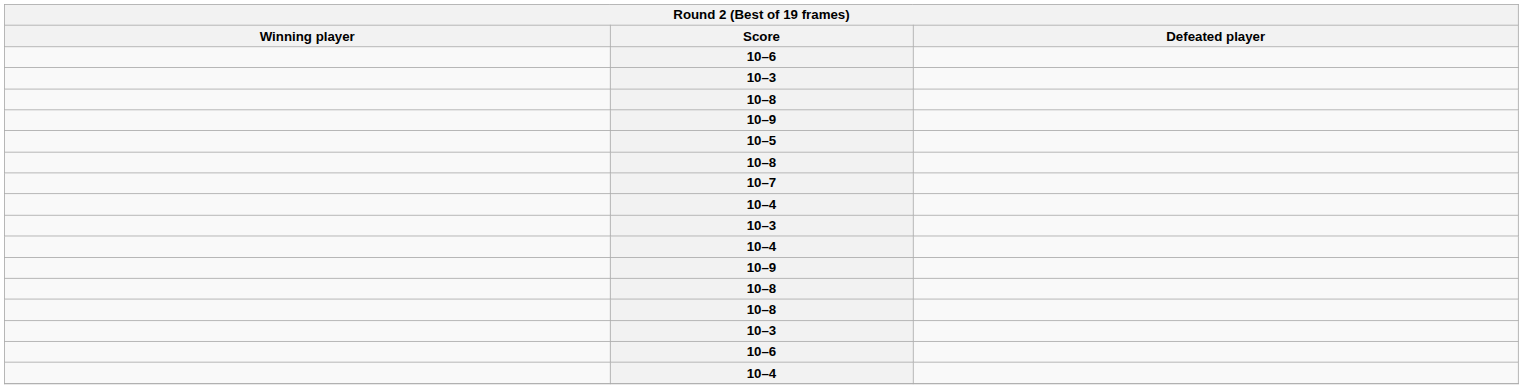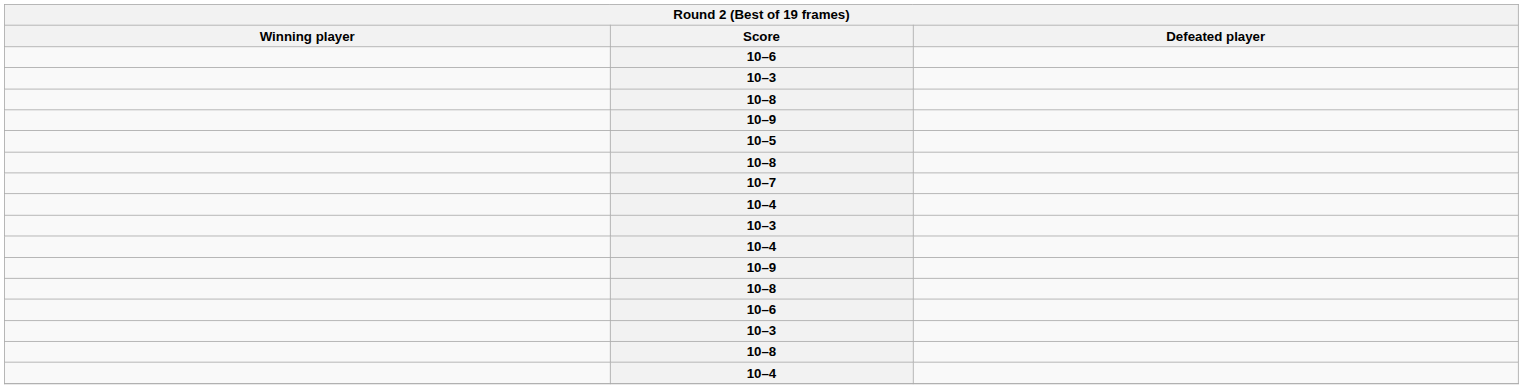row 15 | Score: 10–8 -> 10–6
row 17 | Score: 10–6 -> 10–8
